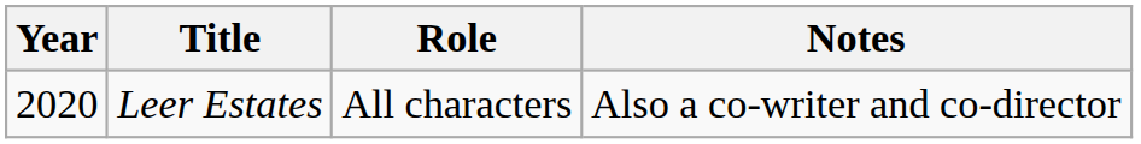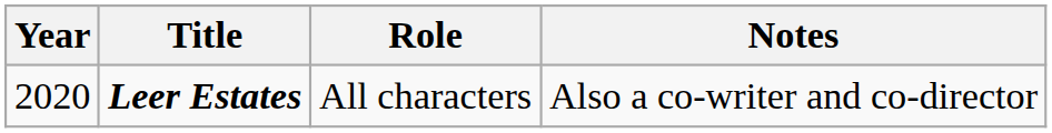row 2 | Title: normal -> bold
